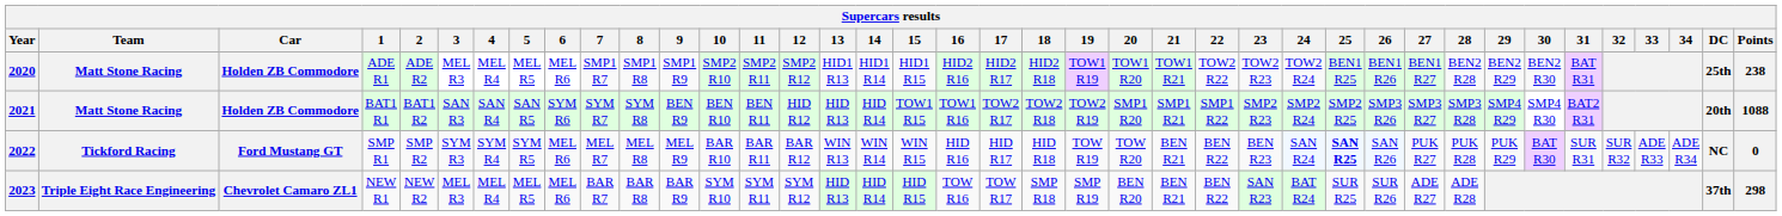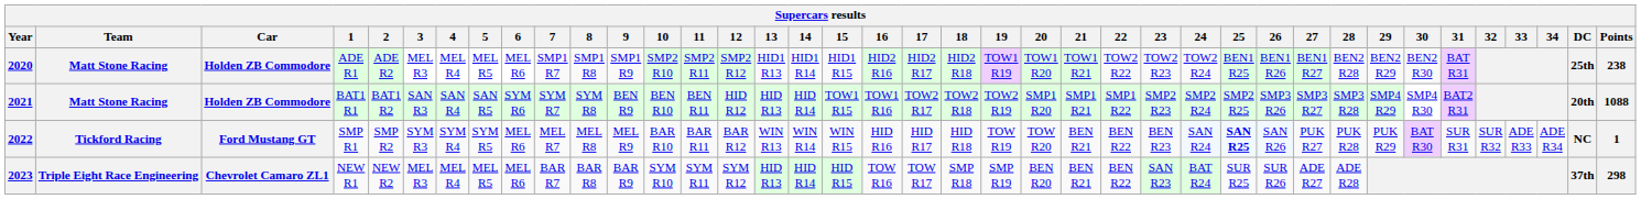2022 | Points: 0 -> 1
